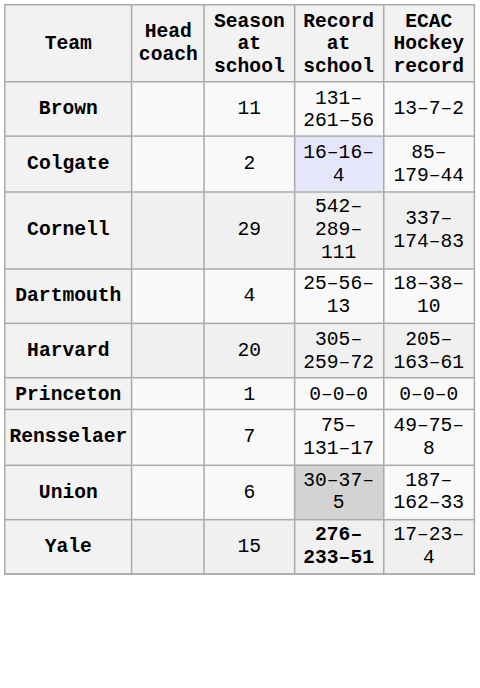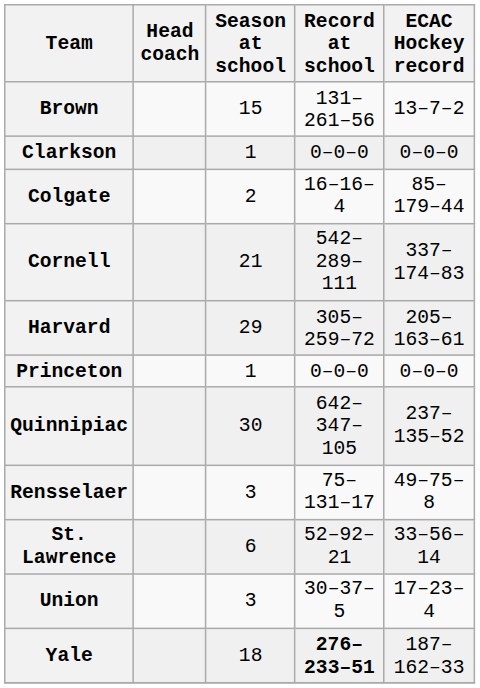Brown | Season at school: 11 -> 15
+ row: Clarkson | 1 | 0–0–0 | 0–0–0
Colgate | Record at school: lavender background -> no background
Cornell | Season at school: 29 -> 21
- row: Dartmouth | 4 | 25–56–13 | 18–38–10
Harvard | Season at school: 20 -> 29
+ row: Quinnipiac | 30 | 642–347–105 | 237–135–52
Rensselaer | Season at school: 7 -> 3
+ row: St. Lawrence | 6 | 52–92–21 | 33–56–14
Union | Season at school: 6 -> 3
Union | Record at school: lightgrey background -> no background
Union | ECAC Hockey record: 187–162–33 -> 17–23–4
Yale | Season at school: 15 -> 18
Yale | ECAC Hockey record: 17–23–4 -> 187–162–33
